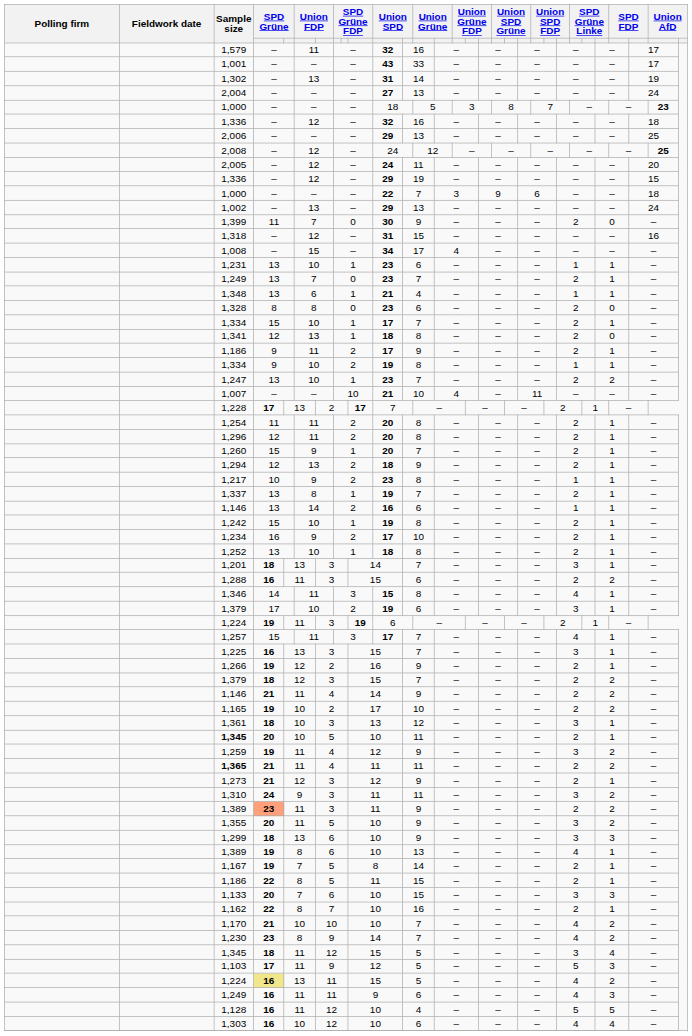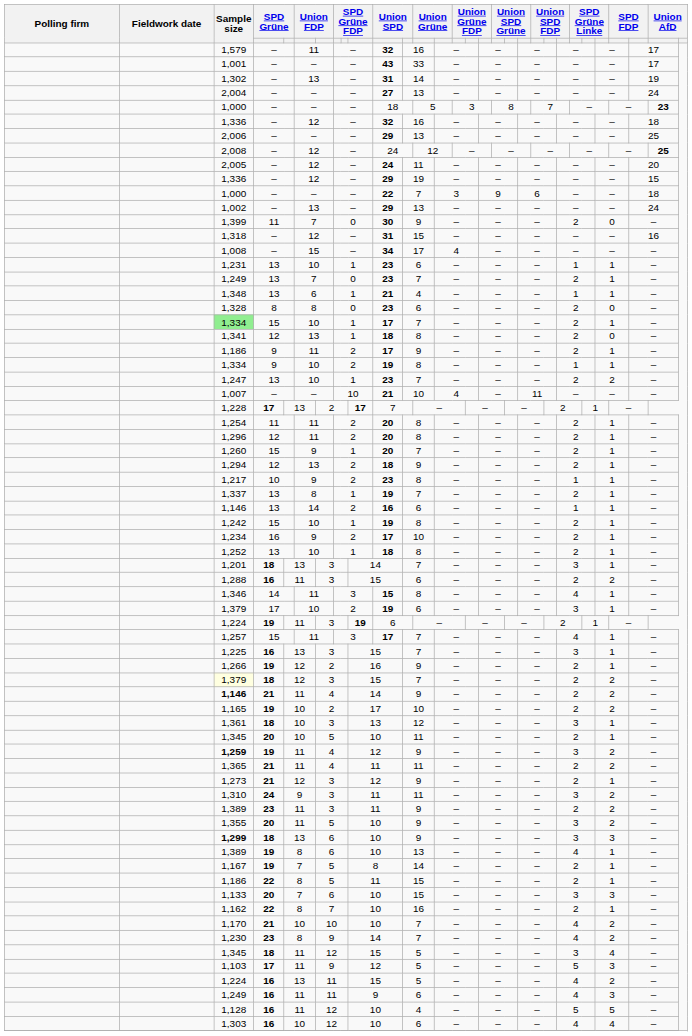1,334 / 15 | Sample size: no background -> lightgreen background
1,379 / 18 | Sample size: no background -> lightyellow background
1,146 / 21 | Sample size: normal -> bold
1,345 / 20 | Sample size: bold -> normal
1,259 | Sample size: normal -> bold
1,365 | Sample size: bold -> normal
1,389 / 23 | column 4: lightsalmon background -> no background
1,299 | Sample size: normal -> bold
1,224 / 16 | column 4: khaki background -> no background
